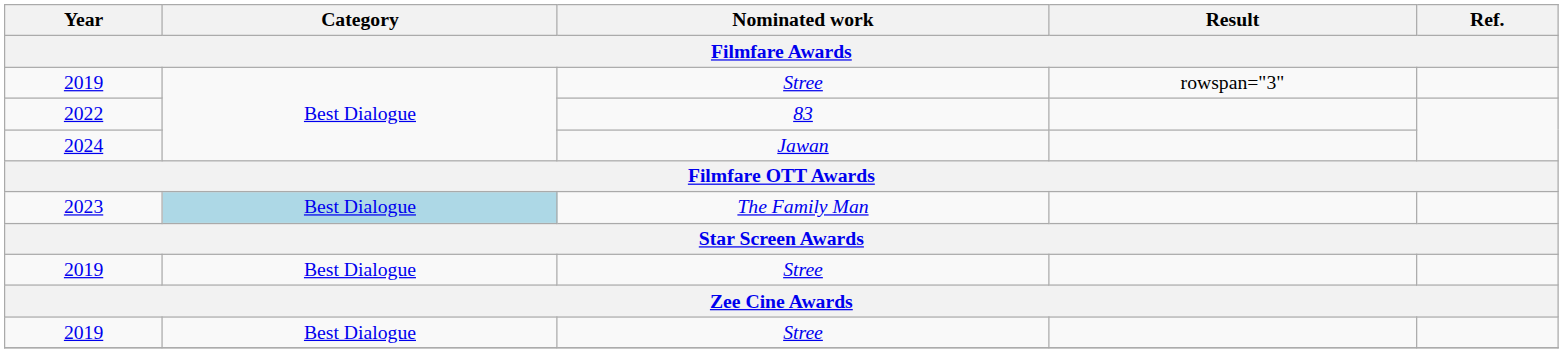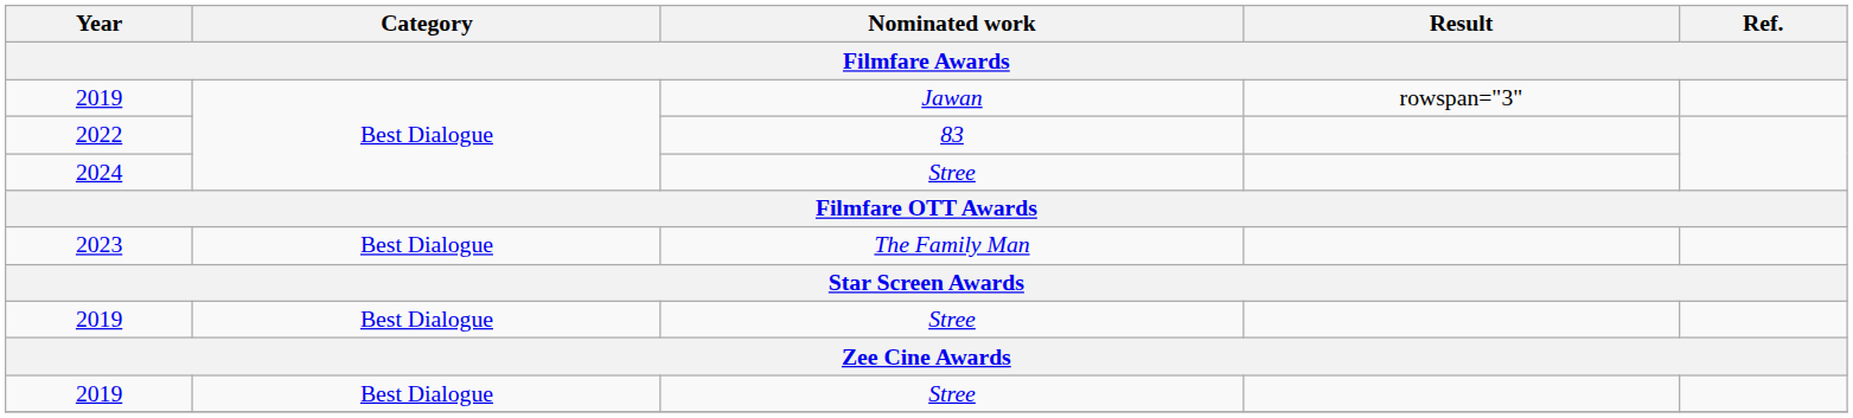2019 / rowspan="3" | Nominated work: Stree -> Jawan
2024 | Nominated work: Jawan -> Stree
2023 | Category: lightblue background -> no background
